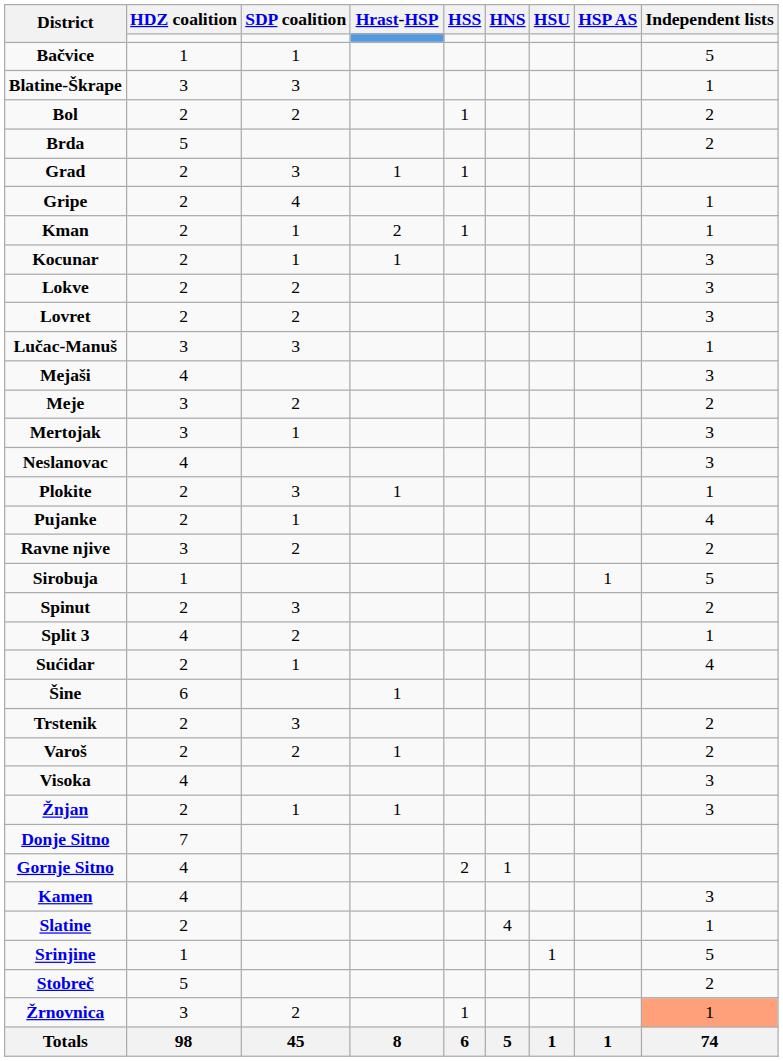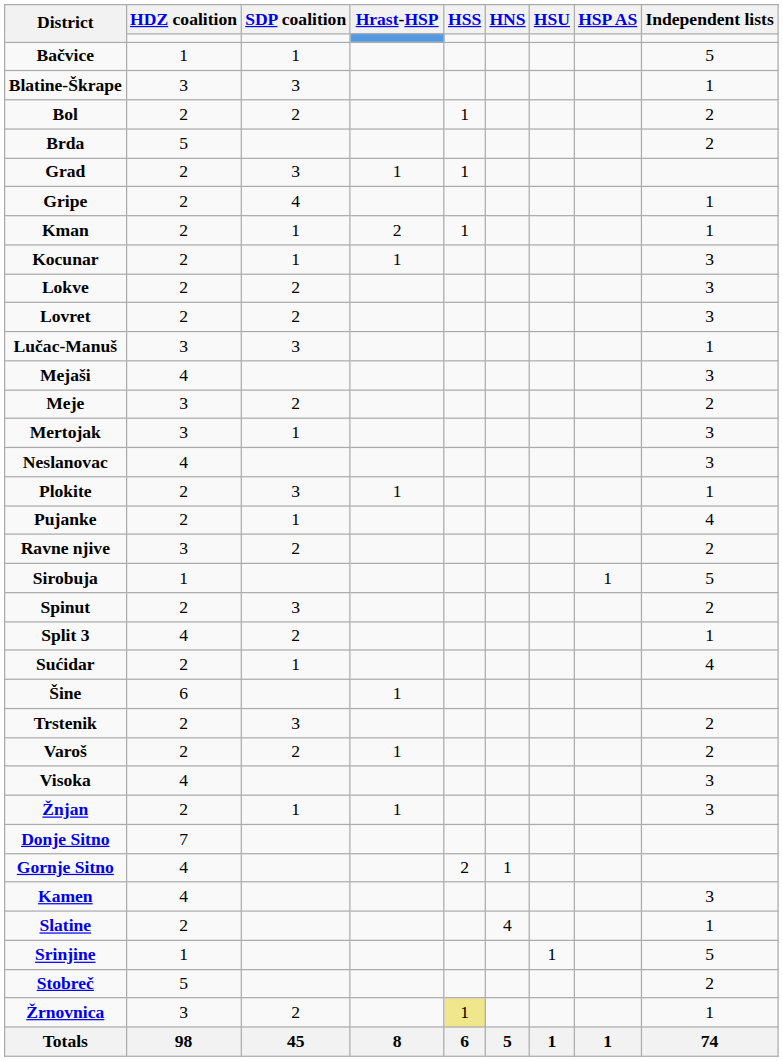Žrnovnica | HSS: no background -> khaki background
Žrnovnica | Independent lists: lightsalmon background -> no background
